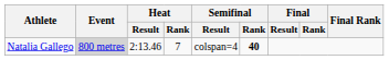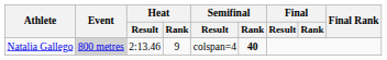Natalia Gallego | Heat / Rank: 7 -> 9
